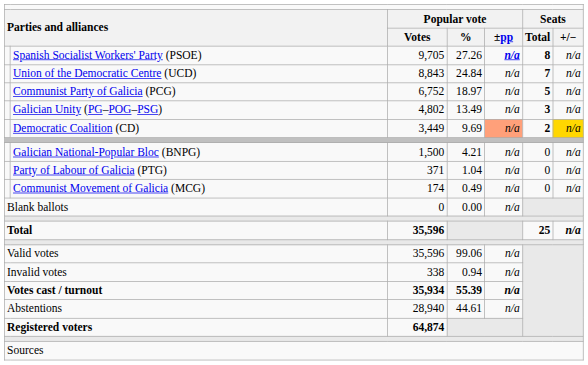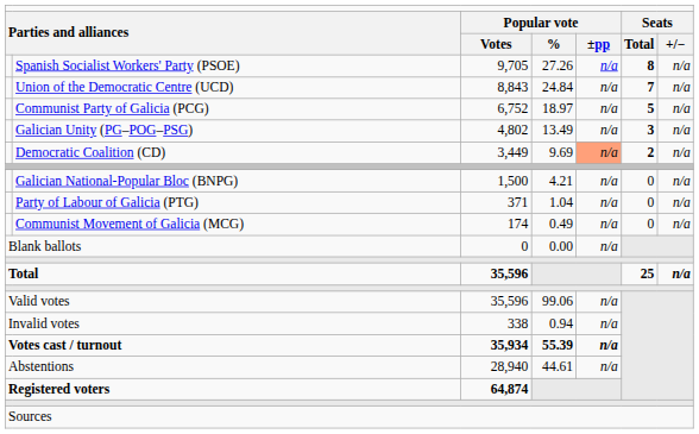Spanish Socialist Workers' Party (PSOE) | column 5: bold -> normal
Democratic Coalition (CD) | column 7: gold background -> no background
